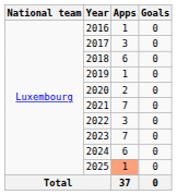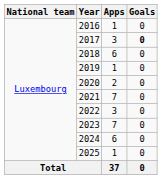2017 | Goals: normal -> bold
2025 | Apps: lightsalmon background -> no background
